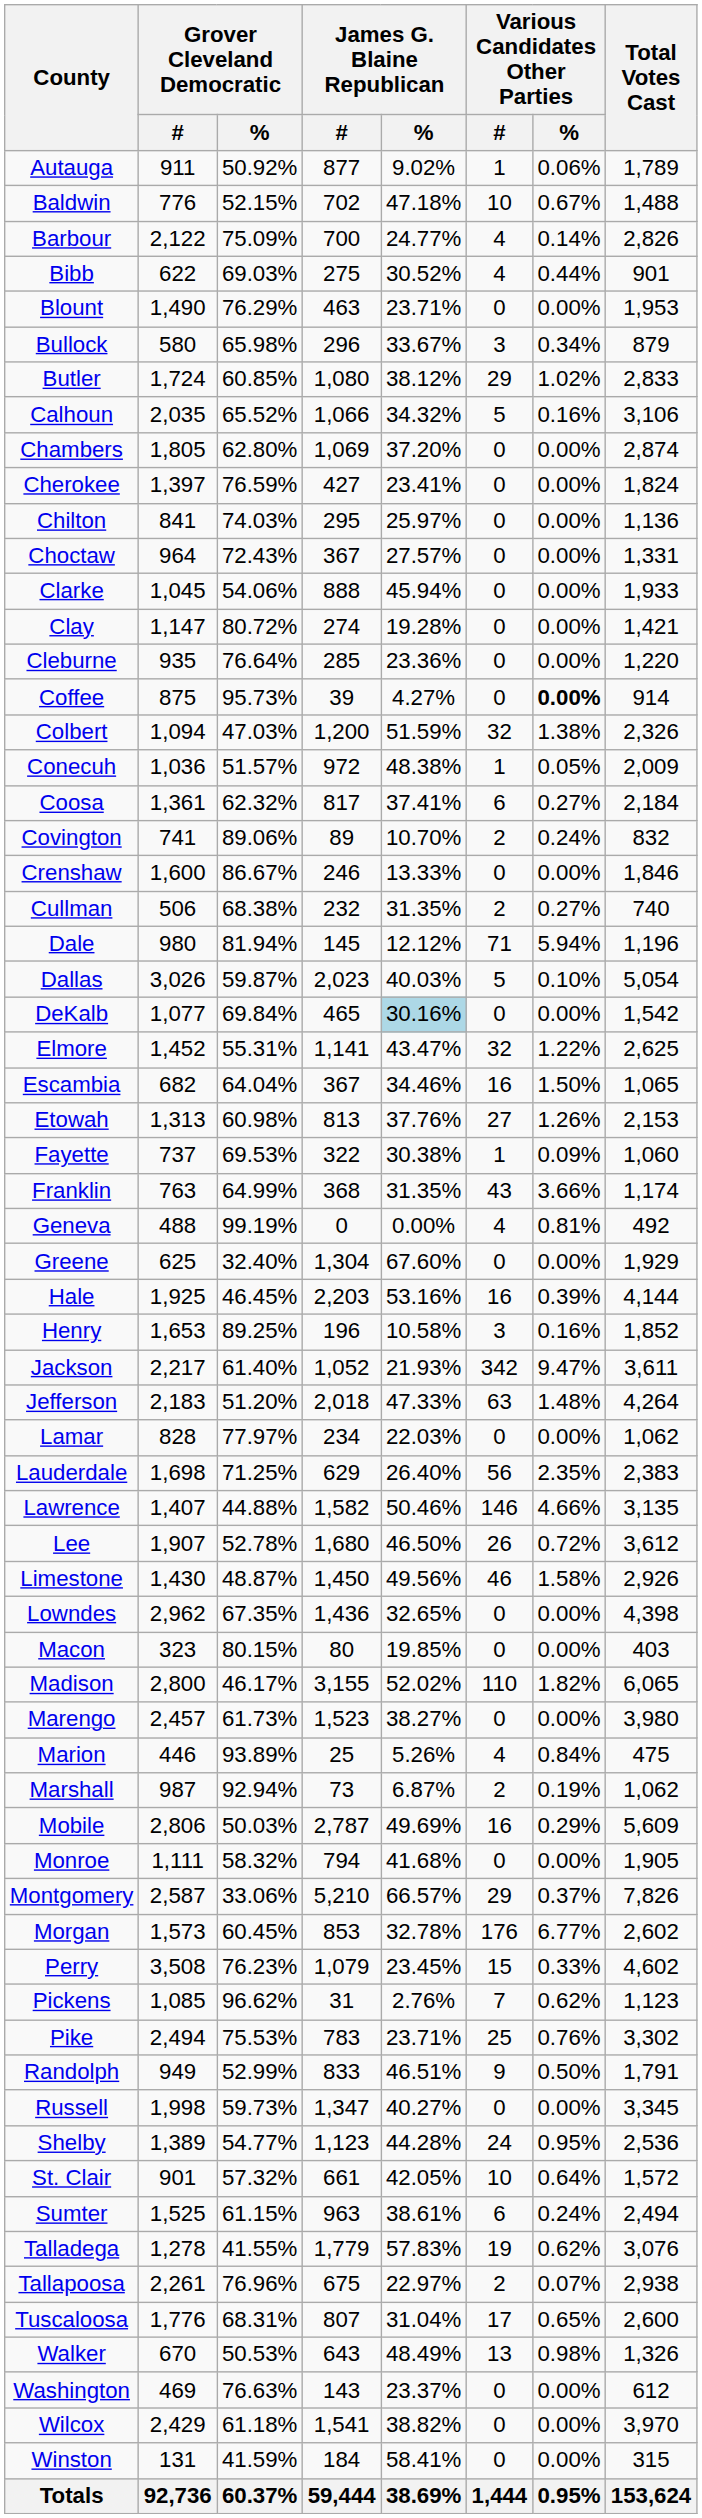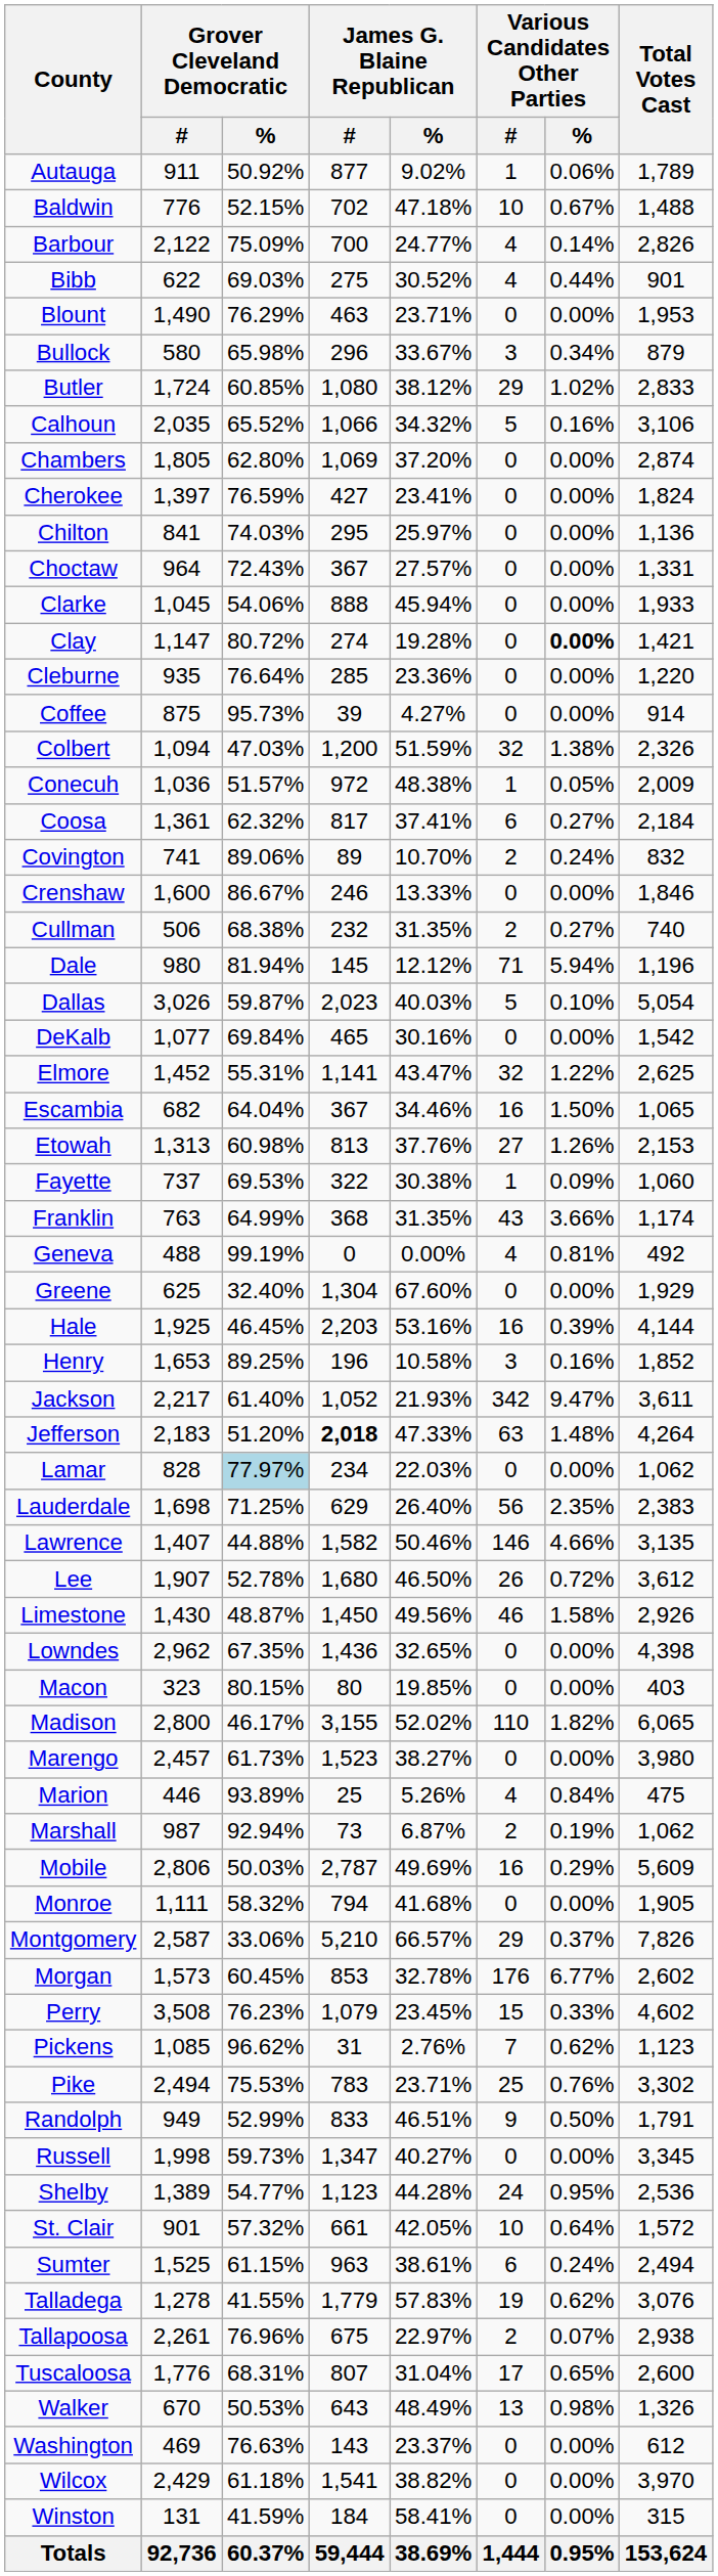Clay | Various Candidates Other Parties / %: normal -> bold
Coffee | Various Candidates Other Parties / %: bold -> normal
DeKalb | James G. Blaine Republican / %: lightblue background -> no background
Jefferson | James G. Blaine Republican / #: normal -> bold
Lamar | Grover Cleveland Democratic / %: no background -> lightblue background
